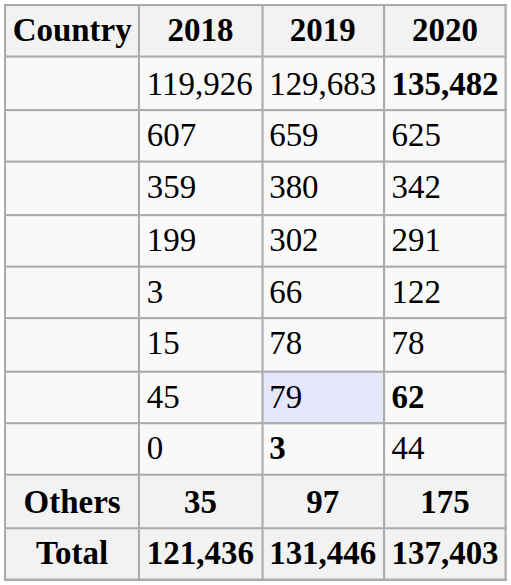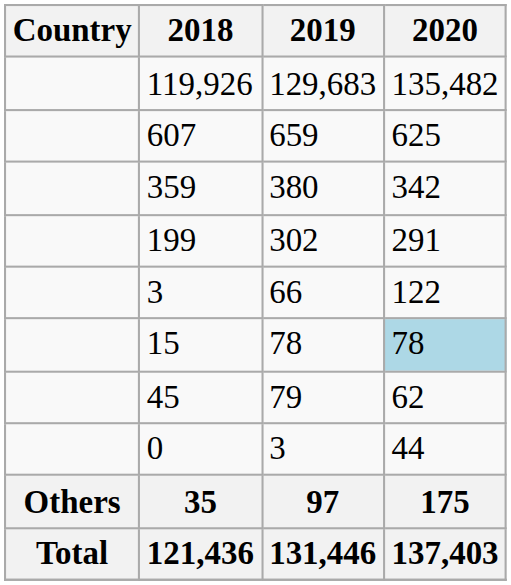119,926 | 2020: bold -> normal
15 | 2020: no background -> lightblue background
45 | 2019: lavender background -> no background
45 | 2020: bold -> normal
0 | 2019: bold -> normal
